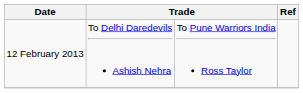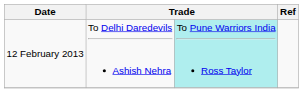12 February 2013 | column 3: no background -> paleturquoise background
